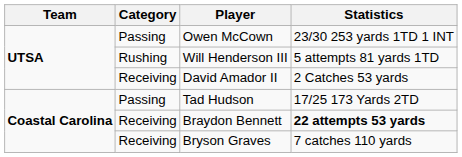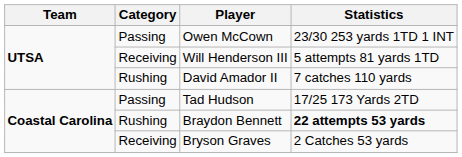Will Henderson III | Category: Rushing -> Receiving
David Amador II | Category: Receiving -> Rushing
David Amador II | Statistics: 2 Catches 53 yards -> 7 catches 110 yards
Braydon Bennett | Category: Receiving -> Rushing
Bryson Graves | Statistics: 7 catches 110 yards -> 2 Catches 53 yards
